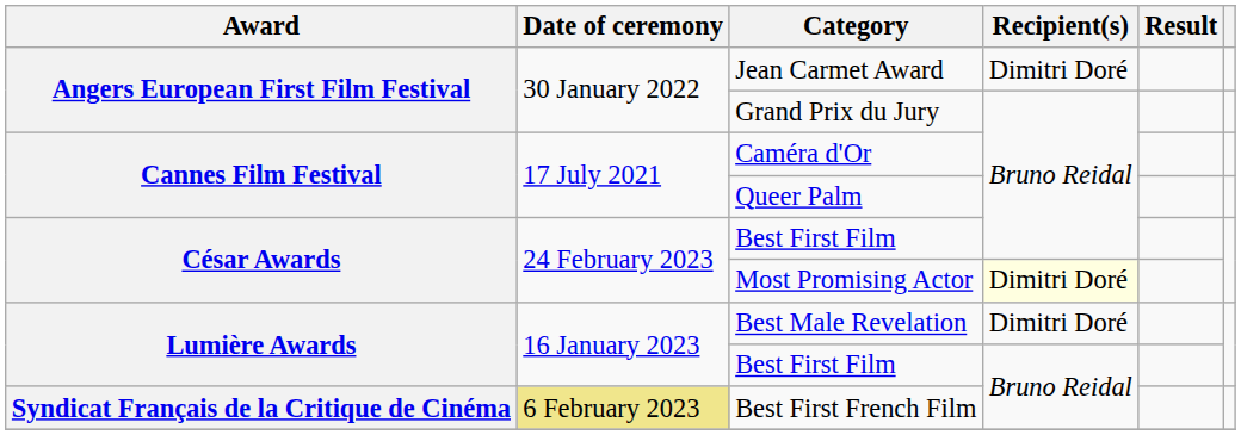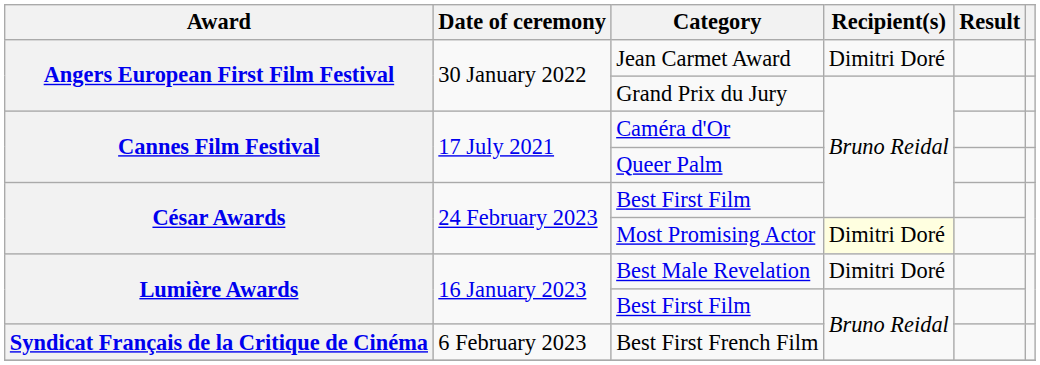Best First French Film | Date of ceremony: khaki background -> no background
